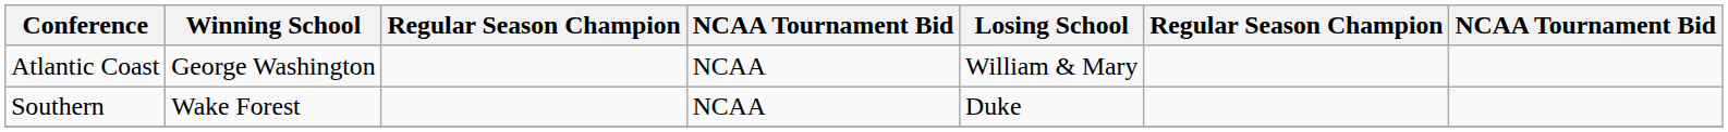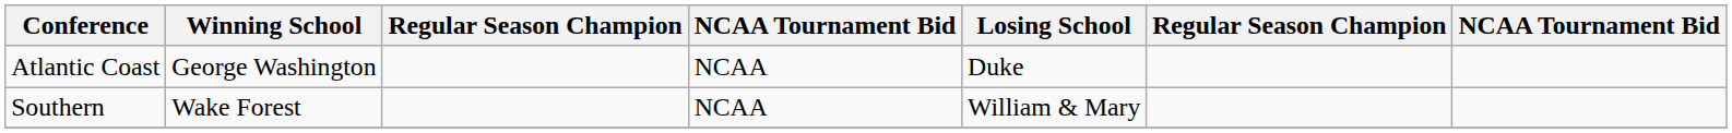Atlantic Coast | Losing School: William & Mary -> Duke
Southern | Losing School: Duke -> William & Mary
